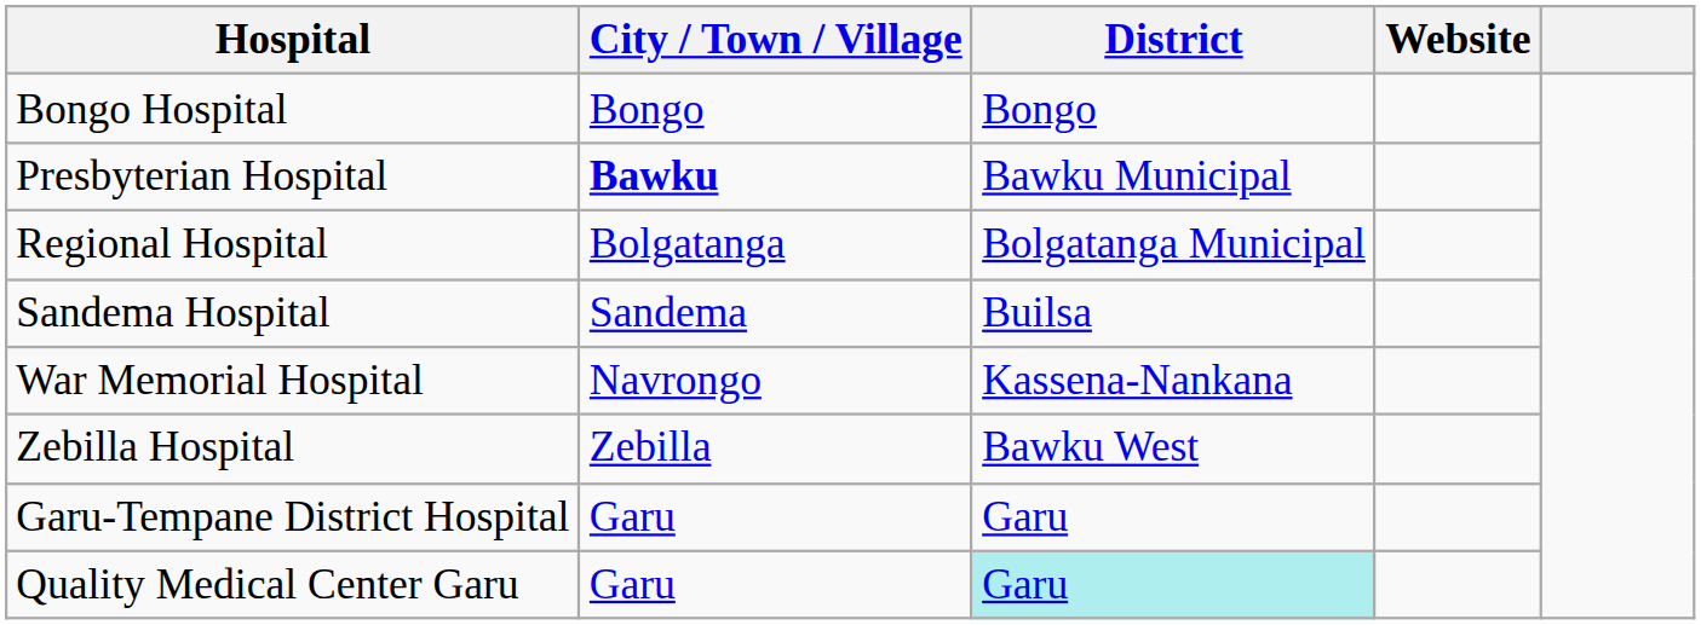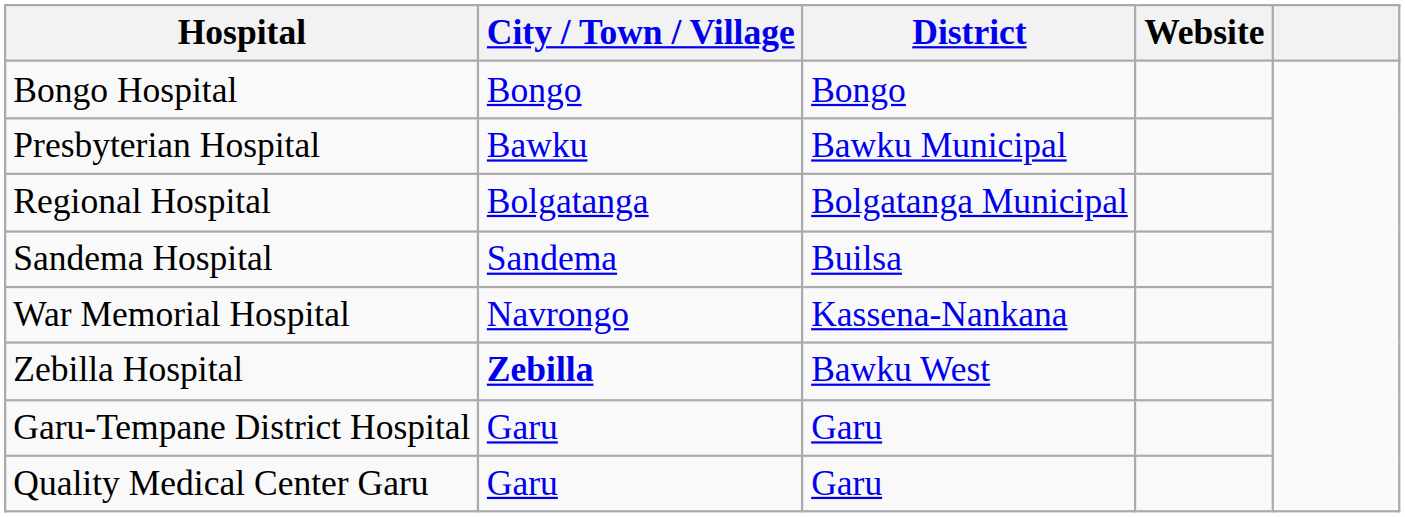Presbyterian Hospital | City / Town / Village: bold -> normal
Zebilla Hospital | City / Town / Village: normal -> bold
Quality Medical Center Garu | District: paleturquoise background -> no background
